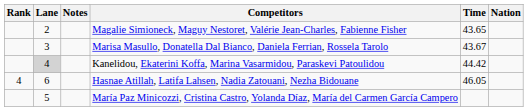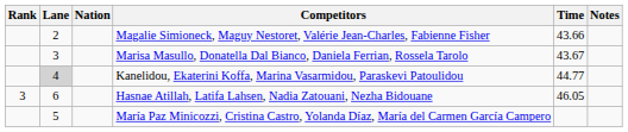columns swapped: Nation <-> Notes
row 2 | Time: 43.65 -> 43.66
row 4 | Time: 44.42 -> 44.77
row 5 | Rank: 4 -> 3
